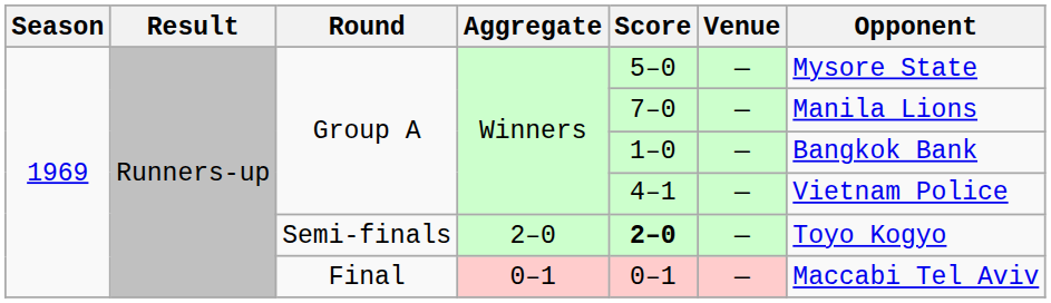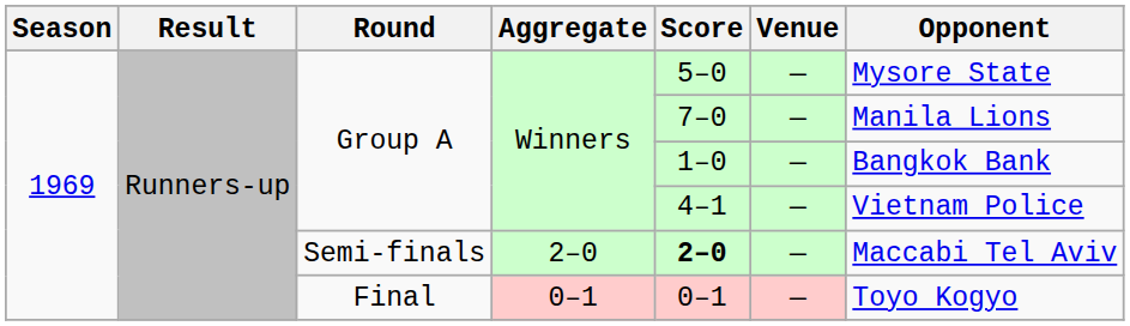Semi-finals | Opponent: Toyo Kogyo -> Maccabi Tel Aviv
Final | Opponent: Maccabi Tel Aviv -> Toyo Kogyo
